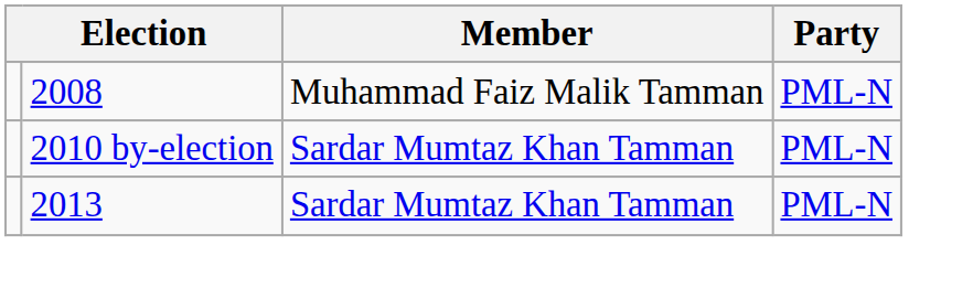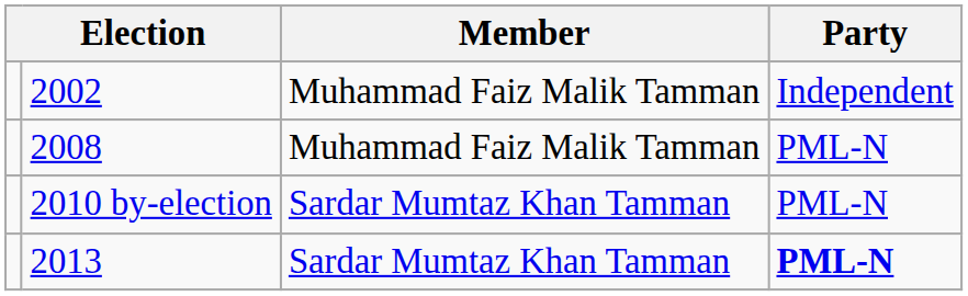+ row: 2002 | Muhammad Faiz Malik Tamman | Independent
2013 | Party: normal -> bold
